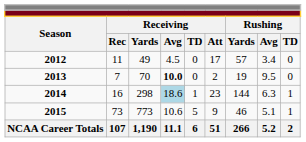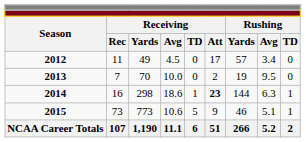2013 | column 4: bold -> normal
2014 | column 4: lightblue background -> no background
2014 | column 6: normal -> bold
